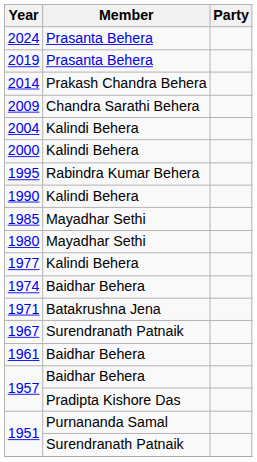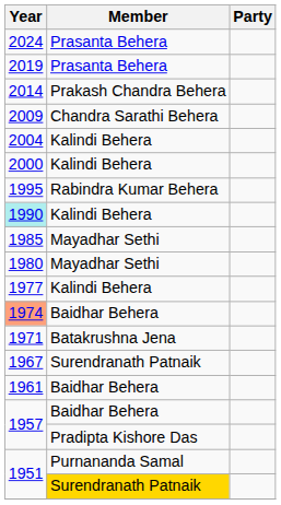1990 | Year: no background -> paleturquoise background
1974 | Year: no background -> lightsalmon background
1951 / Surendranath Patnaik | Member: no background -> gold background
